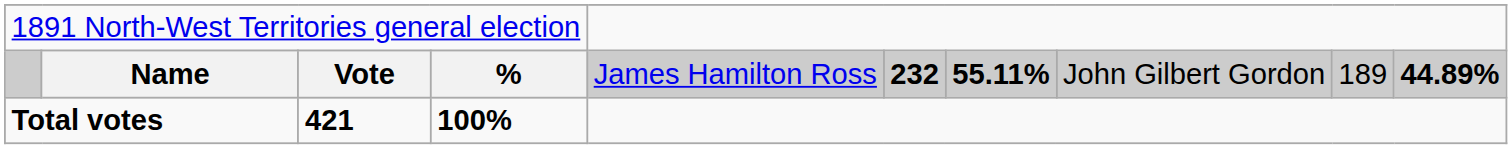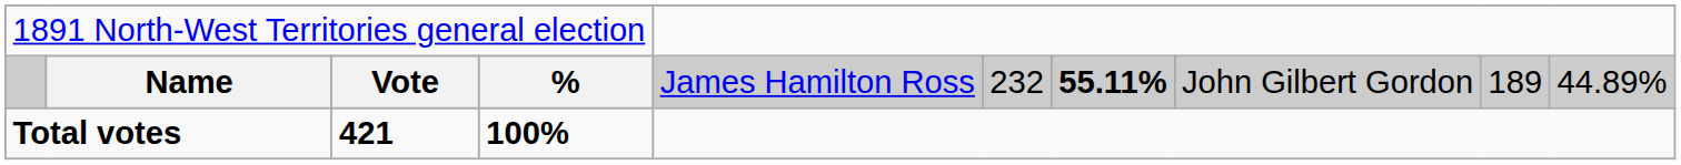row 2 | column 6: bold -> normal
row 2 | column 10: bold -> normal
